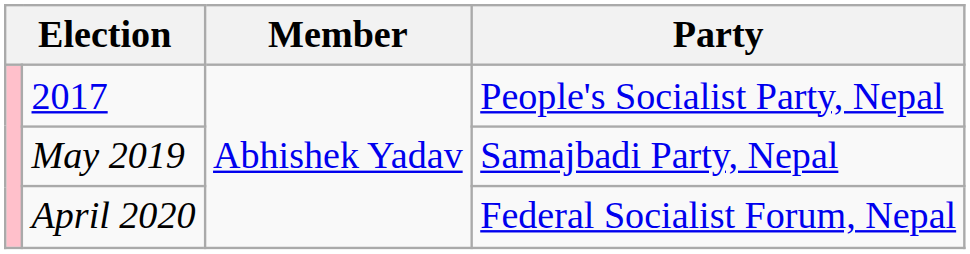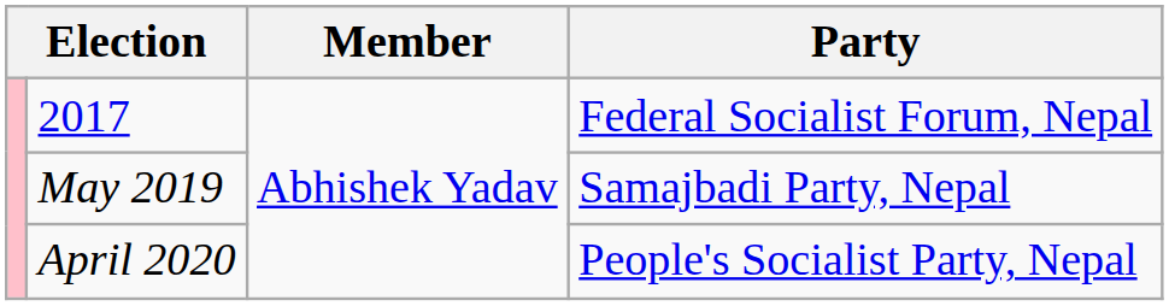2017 | Party: People's Socialist Party, Nepal -> Federal Socialist Forum, Nepal
April 2020 | Party: Federal Socialist Forum, Nepal -> People's Socialist Party, Nepal
